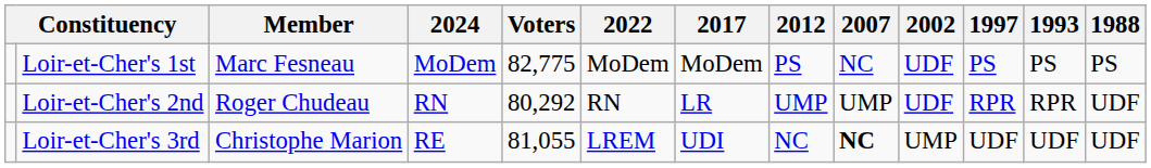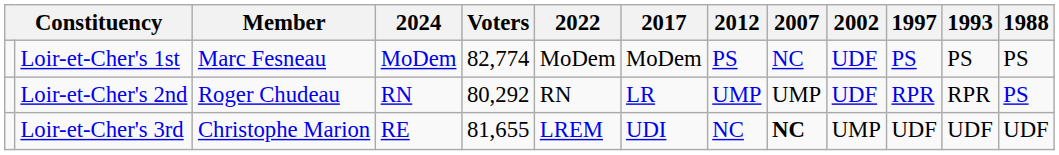Loir-et-Cher's 1st | Voters: 82,775 -> 82,774
Loir-et-Cher's 2nd | 1988: UDF -> PS
Loir-et-Cher's 3rd | Voters: 81,055 -> 81,655
